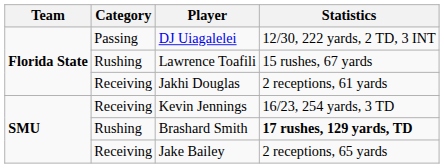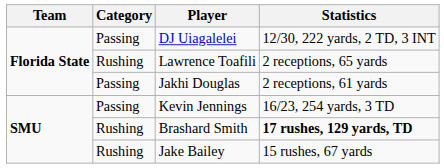Lawrence Toafili | Statistics: 15 rushes, 67 yards -> 2 receptions, 65 yards
Jakhi Douglas | Category: Receiving -> Passing
Kevin Jennings | Category: Receiving -> Passing
Jake Bailey | Category: Receiving -> Rushing
Jake Bailey | Statistics: 2 receptions, 65 yards -> 15 rushes, 67 yards
